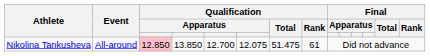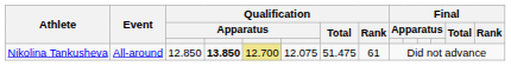row 4 | column 3: pink background -> no background
row 4 | column 4: normal -> bold
row 4 | column 5: no background -> khaki background
